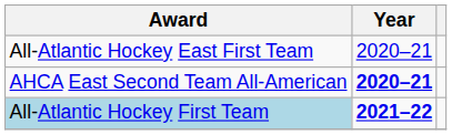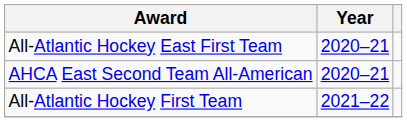row 3 | Year: bold -> normal
row 4 | Award: lightblue background -> no background
row 4 | Year: bold -> normal
